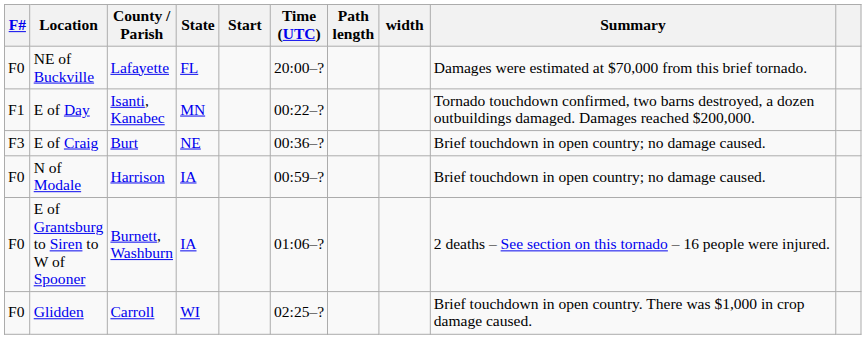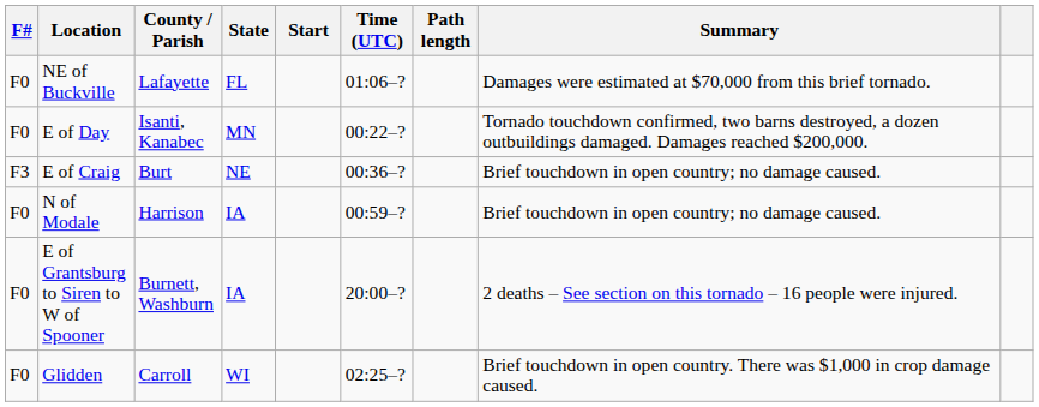- column: width
NE of Buckville | Time (UTC): 20:00–? -> 01:06–?
E of Day | F#: F1 -> F0
E of Grantsburg to Siren to W of Spooner | Time (UTC): 01:06–? -> 20:00–?
